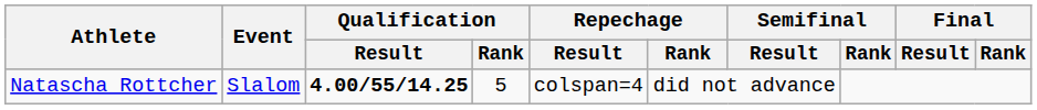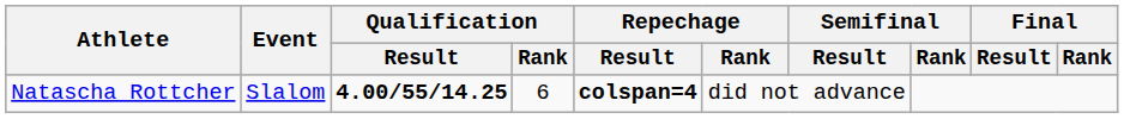Natascha Rottcher | Qualification / Rank: 5 -> 6
Natascha Rottcher | Repechage / Result: normal -> bold
